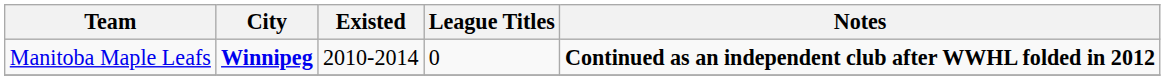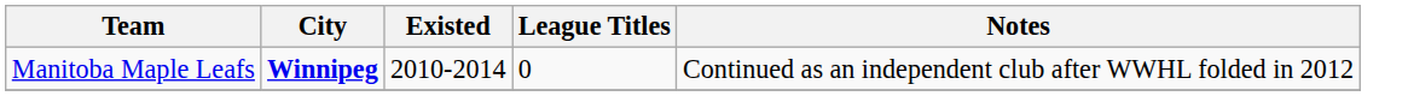Manitoba Maple Leafs | Notes: bold -> normal
